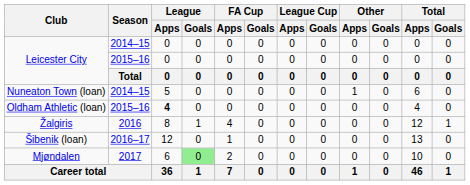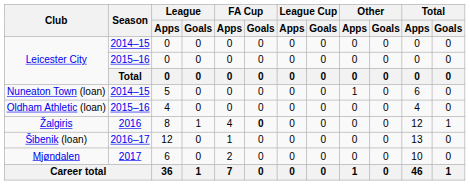Oldham Athletic (loan) | League / Apps: bold -> normal
Žalgiris | FA Cup / Goals: normal -> bold
Mjøndalen | League / Goals: lightgreen background -> no background
